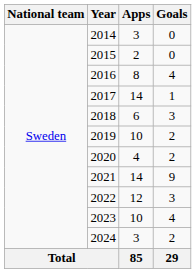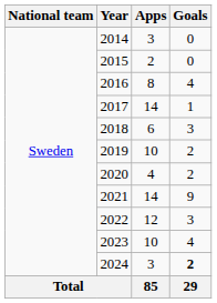2024 | Goals: normal -> bold
